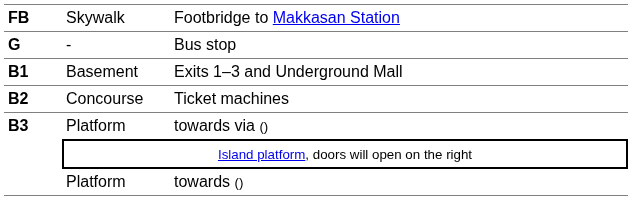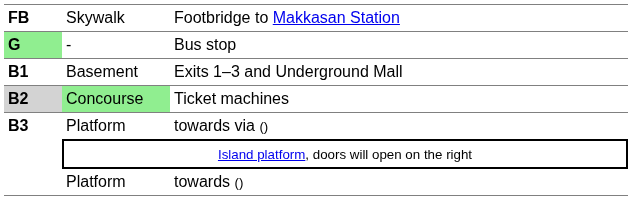Bus stop | column 1: no background -> lightgreen background
Ticket machines | column 1: no background -> lightgrey background
Ticket machines | column 2: no background -> lightgreen background
